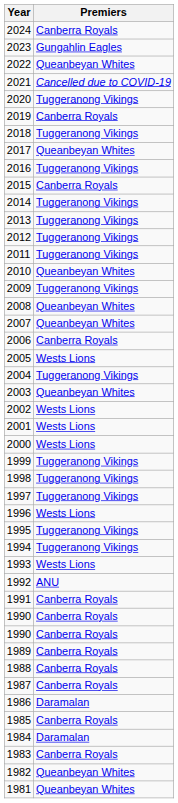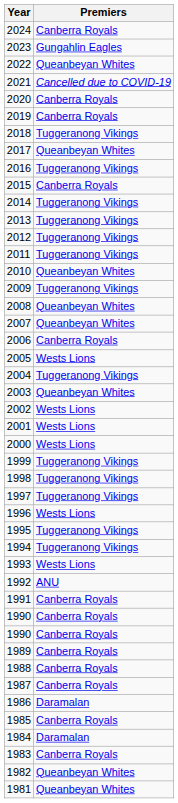row 6 | Premiers: Tuggeranong Vikings -> Canberra Royals
